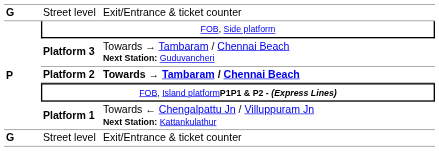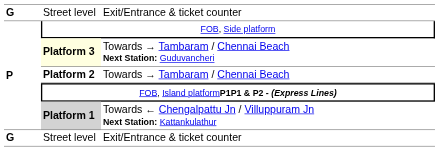Platform 3 | column 2: no background -> lightyellow background
Platform 2 | column 3: bold -> normal
Platform 1 | column 2: no background -> lightgrey background
